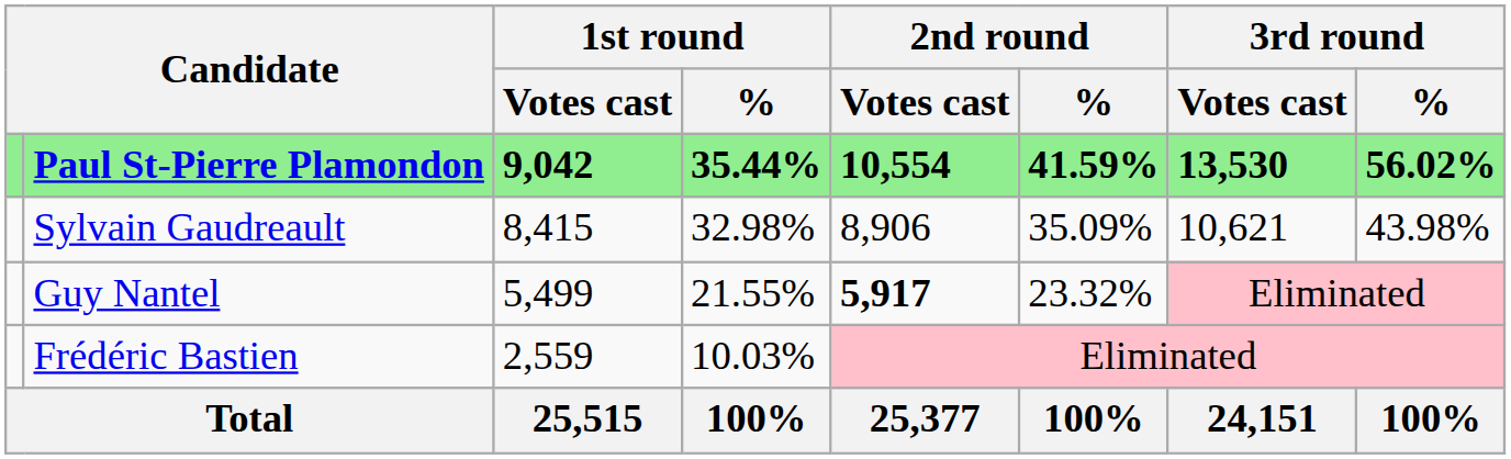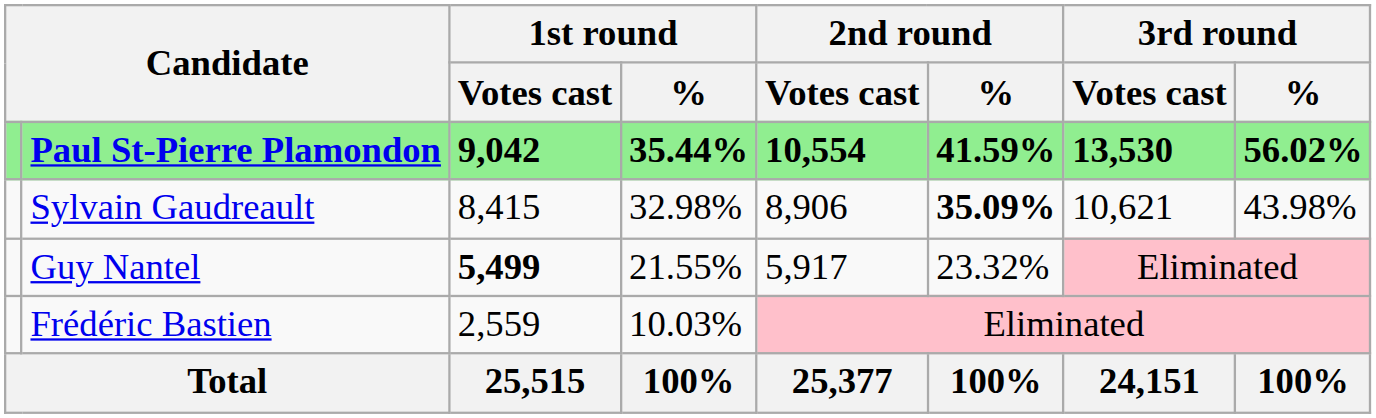Sylvain Gaudreault | 2nd round / %: normal -> bold
Guy Nantel | 1st round / Votes cast: normal -> bold
Guy Nantel | 2nd round / Votes cast: bold -> normal
